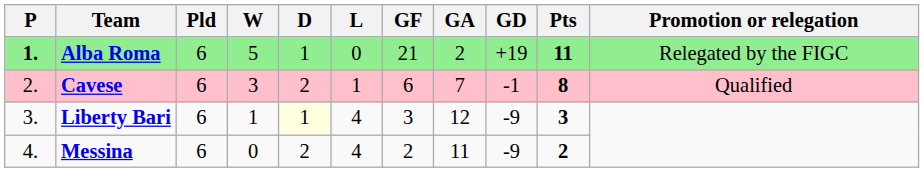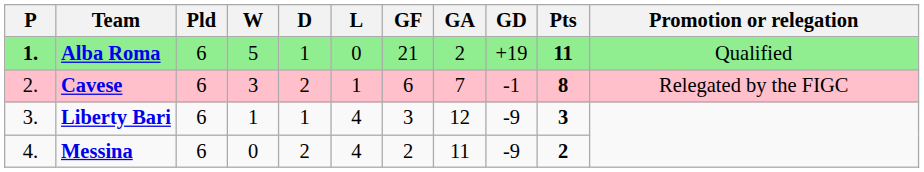Alba Roma | Promotion or relegation: Relegated by the FIGC -> Qualified
Cavese | Promotion or relegation: Qualified -> Relegated by the FIGC
Liberty Bari | D: lightyellow background -> no background
